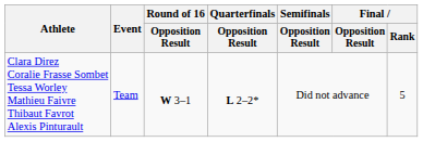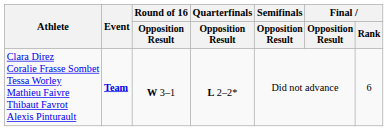row 3 | Event: normal -> bold
row 3 | Final / Rank: 5 -> 6
